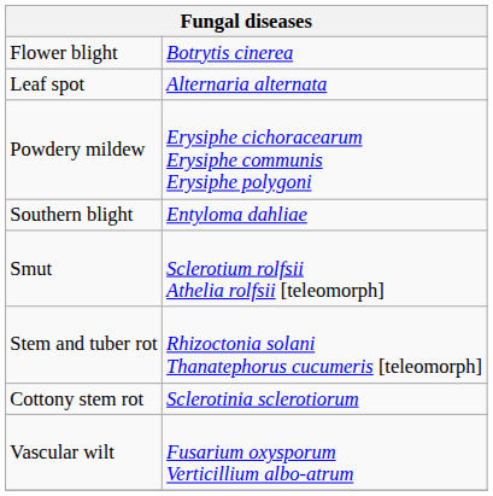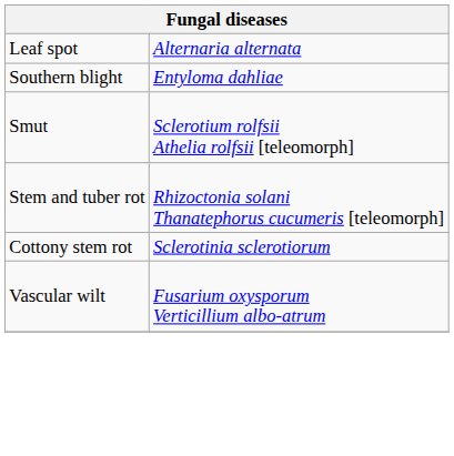- row: Flower blight | Botrytis cinerea
- row: Powdery mildew | Erysiphe cichoracearum Erysiphe communis Erysiphe polygoni
